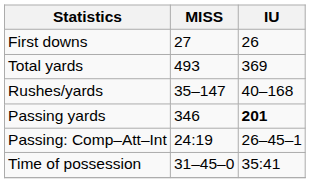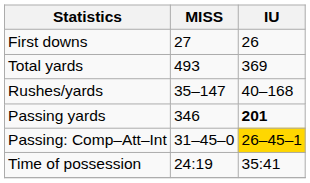Passing: Comp–Att–Int | MISS: 24:19 -> 31–45–0
Passing: Comp–Att–Int | IU: no background -> gold background
Time of possession | MISS: 31–45–0 -> 24:19
